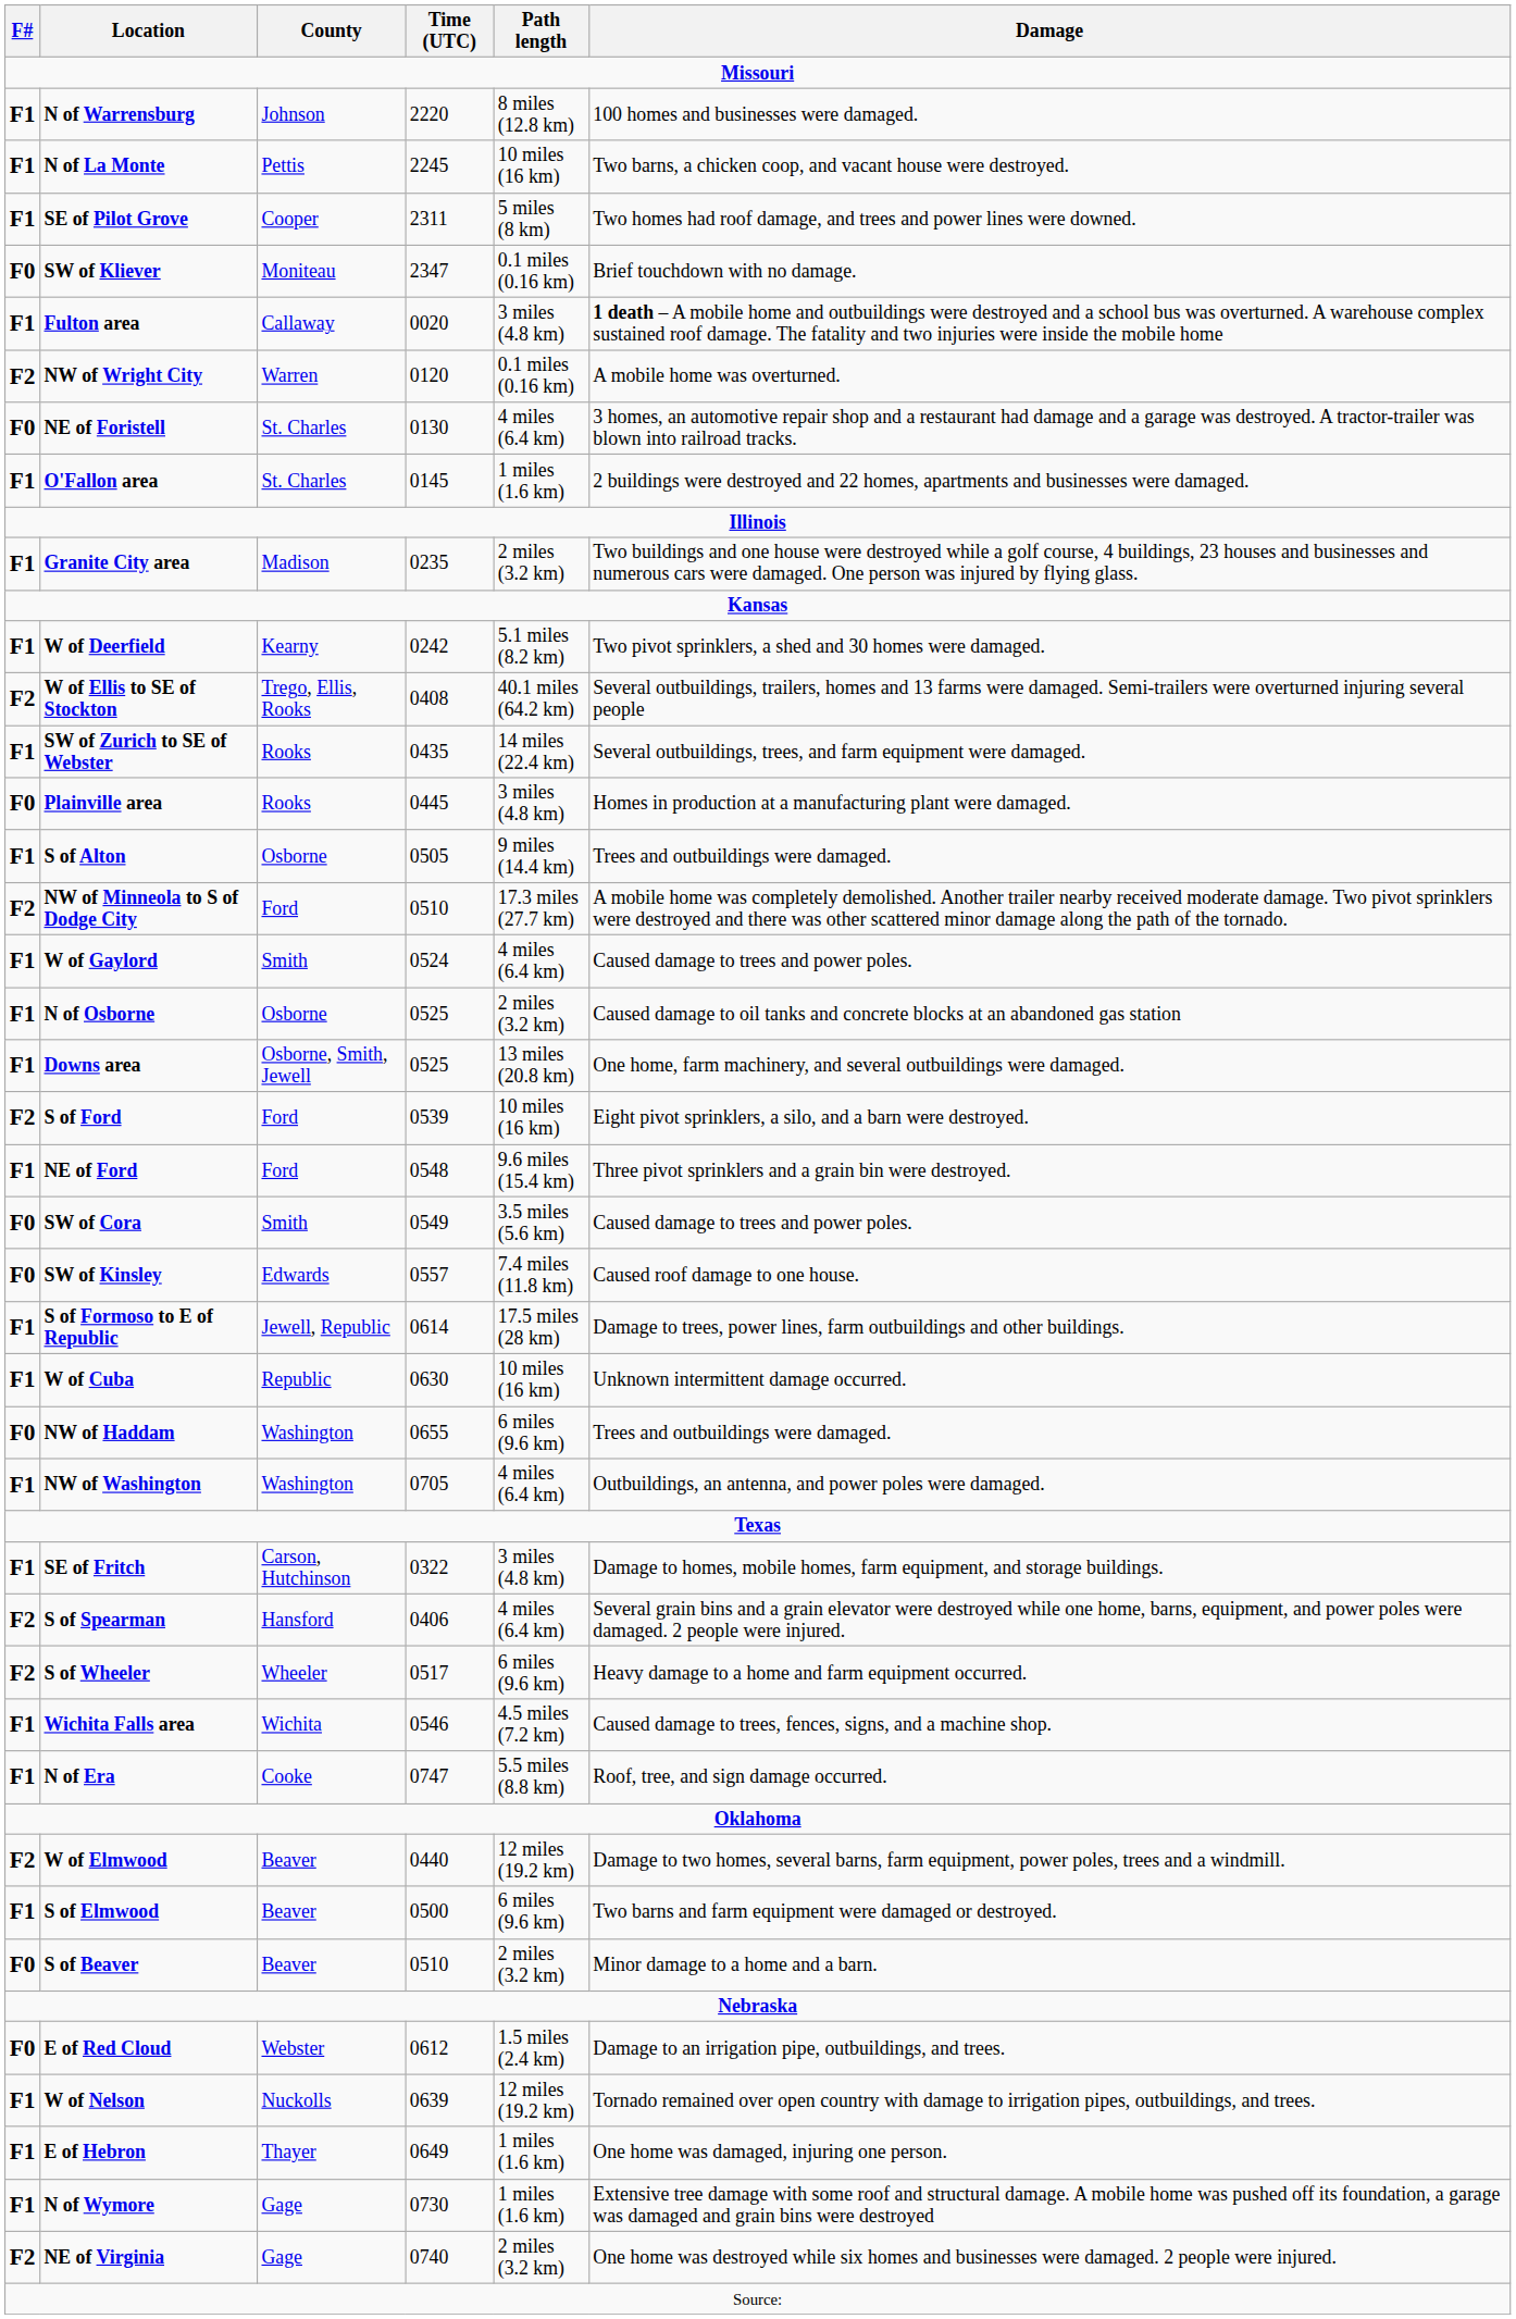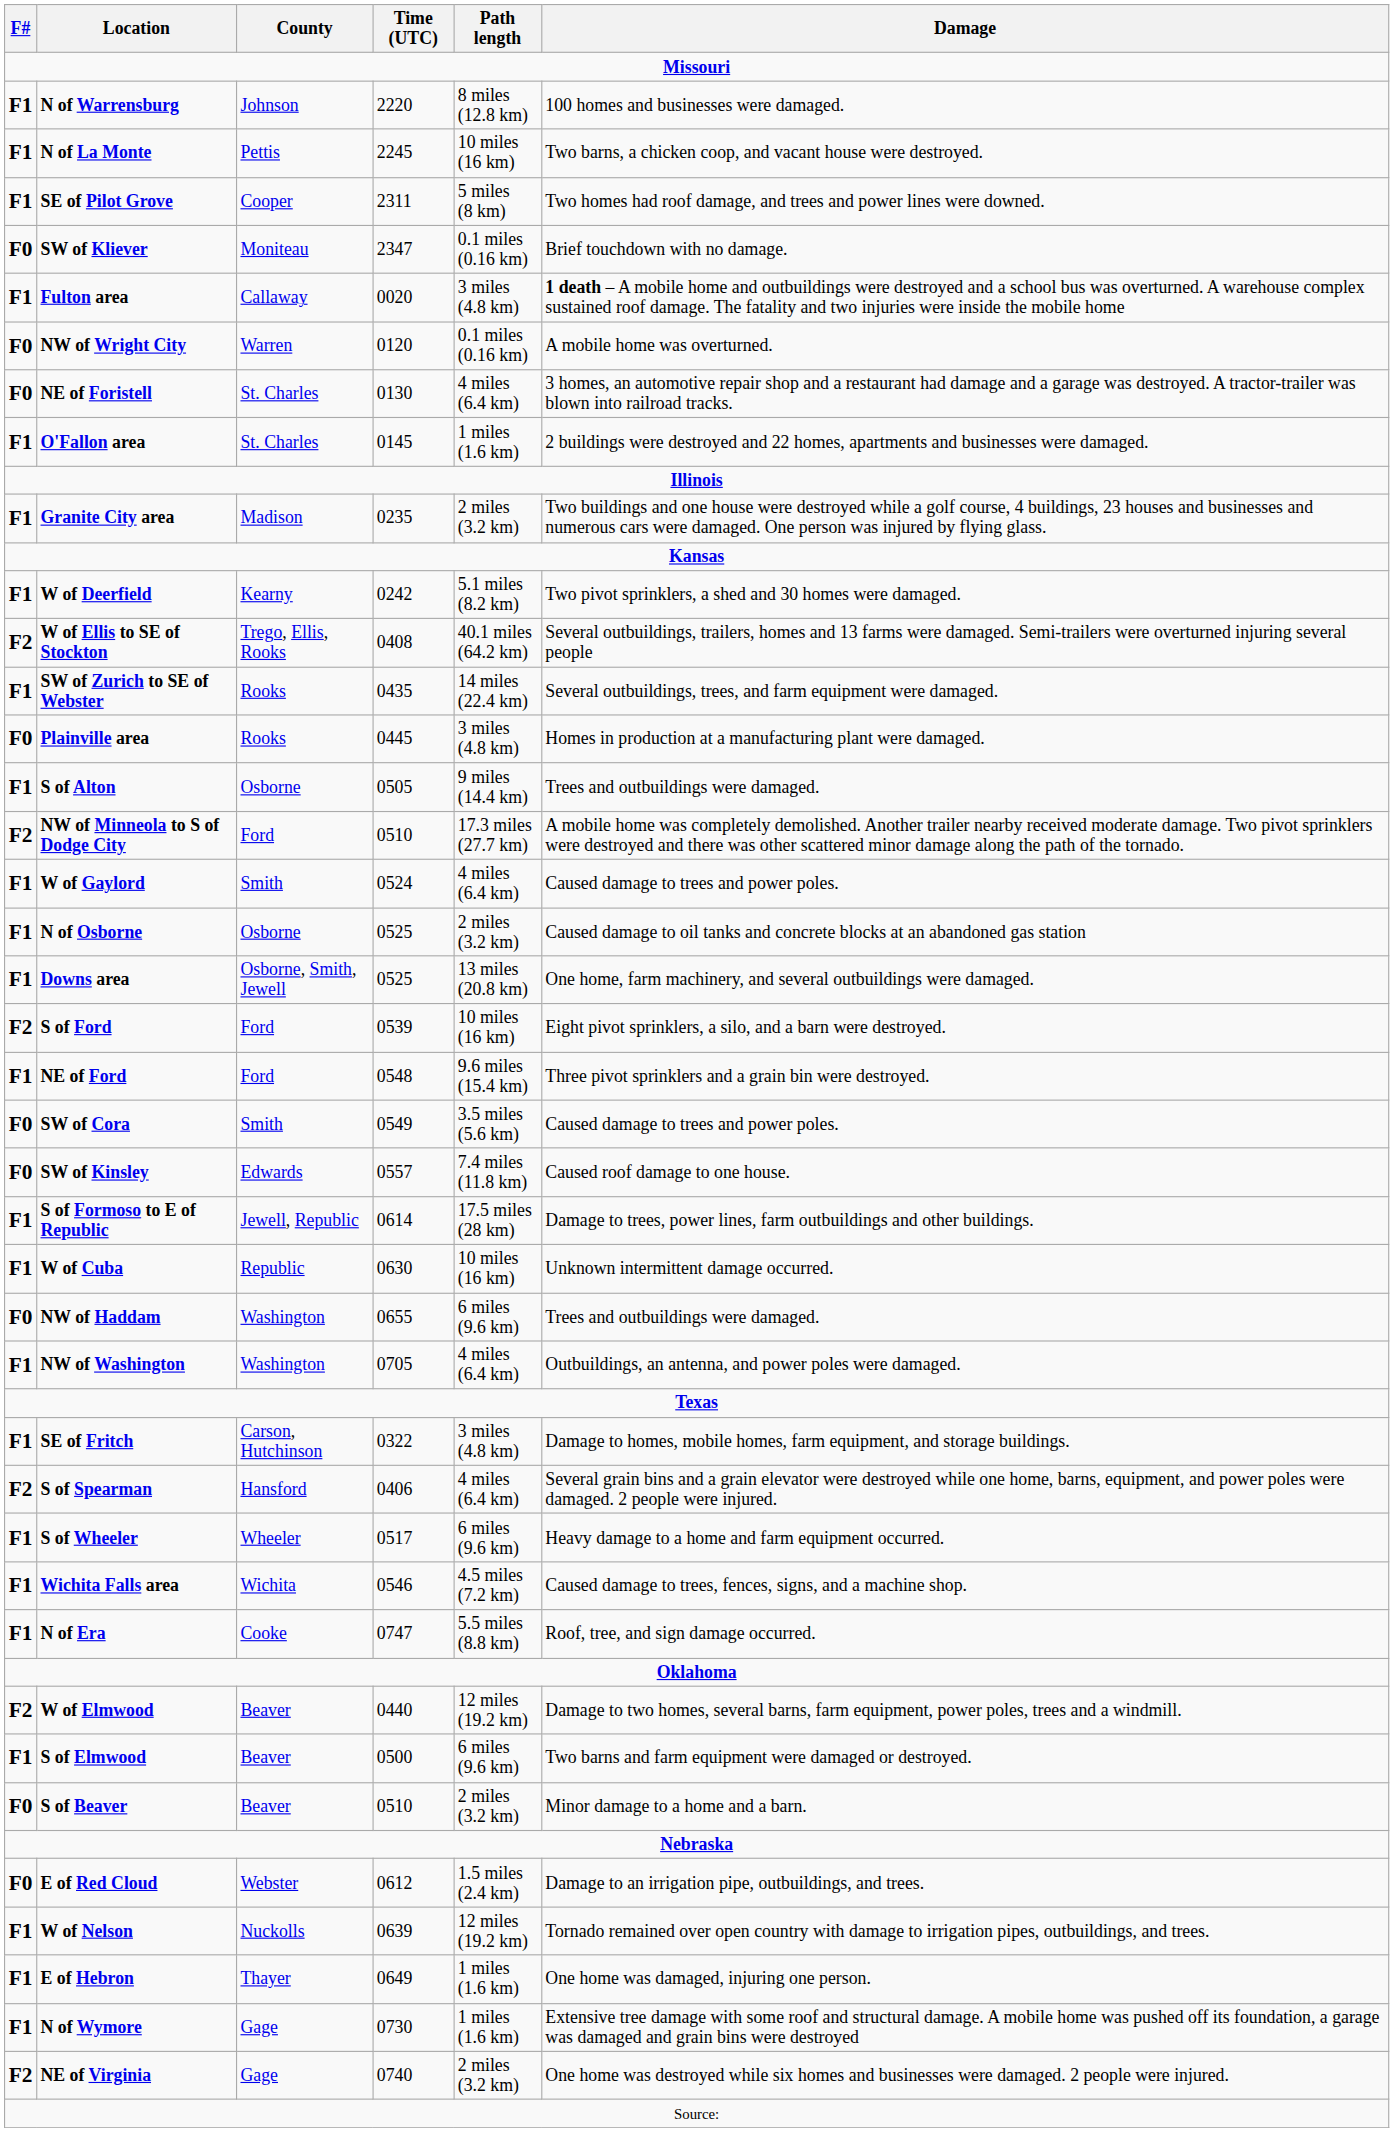NW of Wright City | F#: F2 -> F0
S of Wheeler | F#: F2 -> F1
